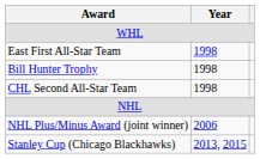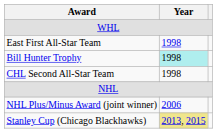Bill Hunter Trophy | Year: no background -> paleturquoise background
Stanley Cup (Chicago Blackhawks) | Year: no background -> khaki background
